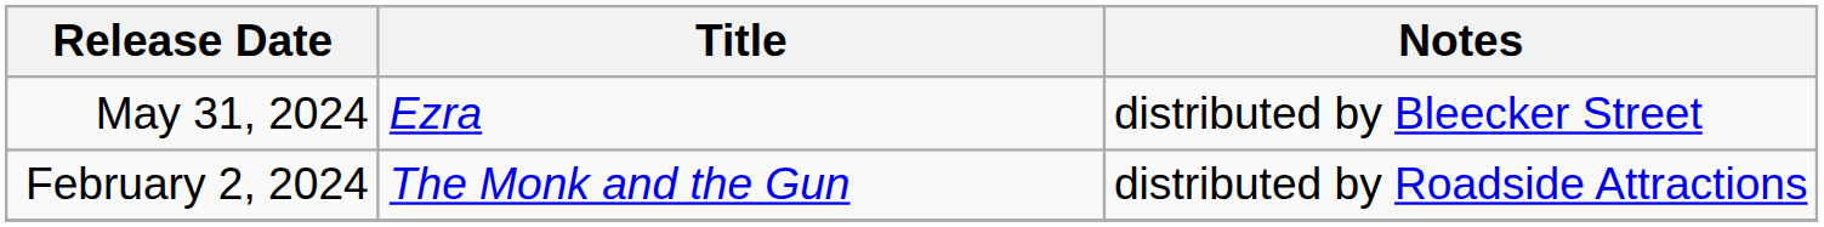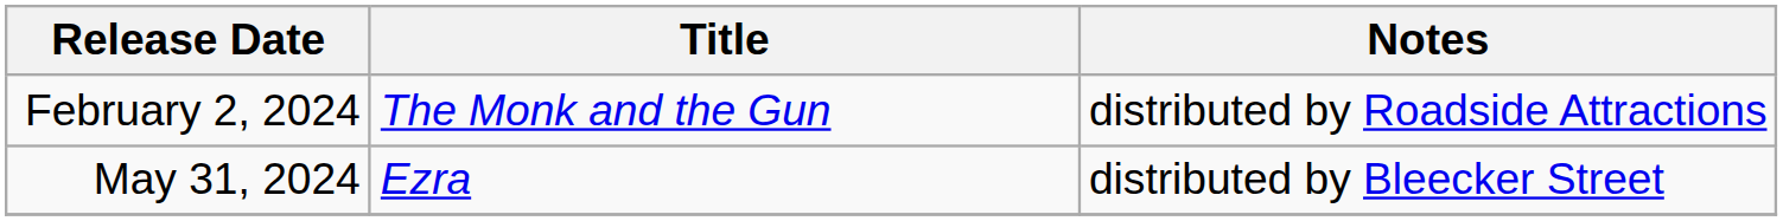rows swapped: February 2, 2024 <-> May 31, 2024
